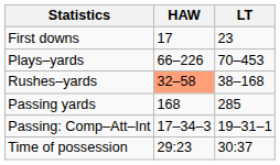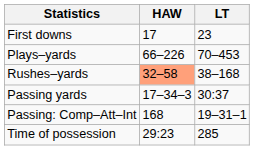Passing yards | HAW: 168 -> 17–34–3
Passing yards | LT: 285 -> 30:37
Passing: Comp–Att–Int | HAW: 17–34–3 -> 168
Time of possession | LT: 30:37 -> 285
